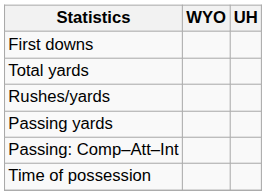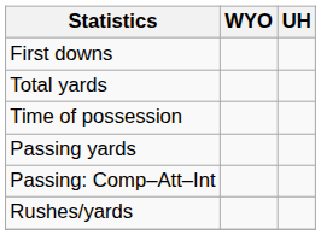rows swapped: Rushes/yards <-> Time of possession
